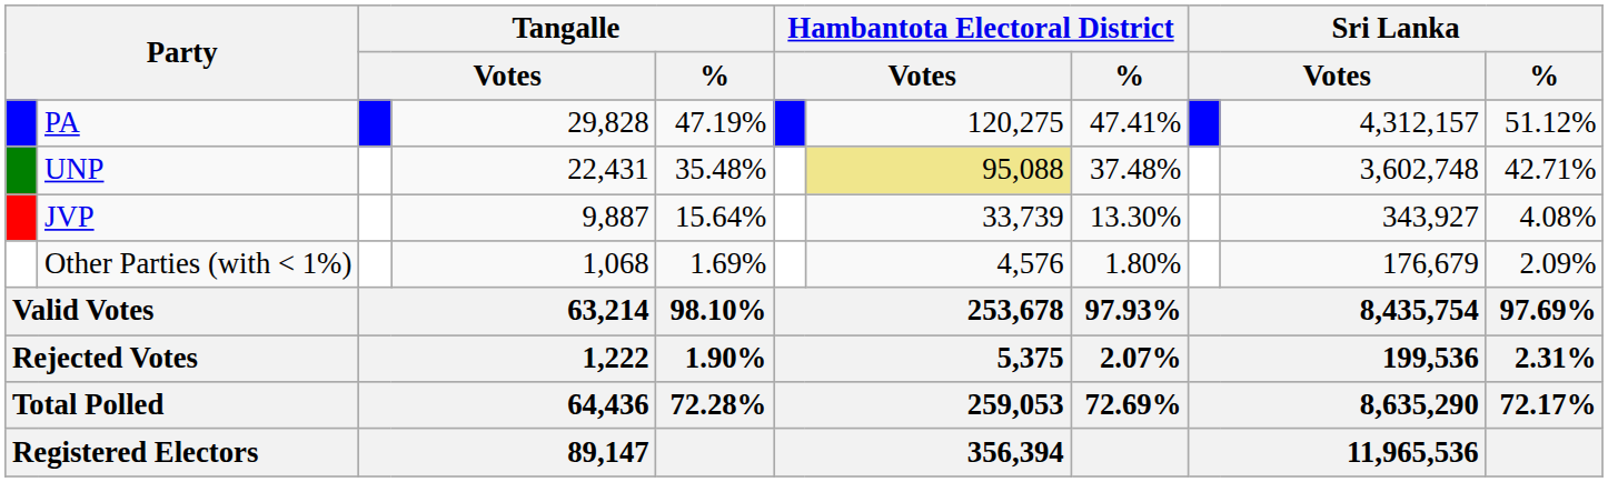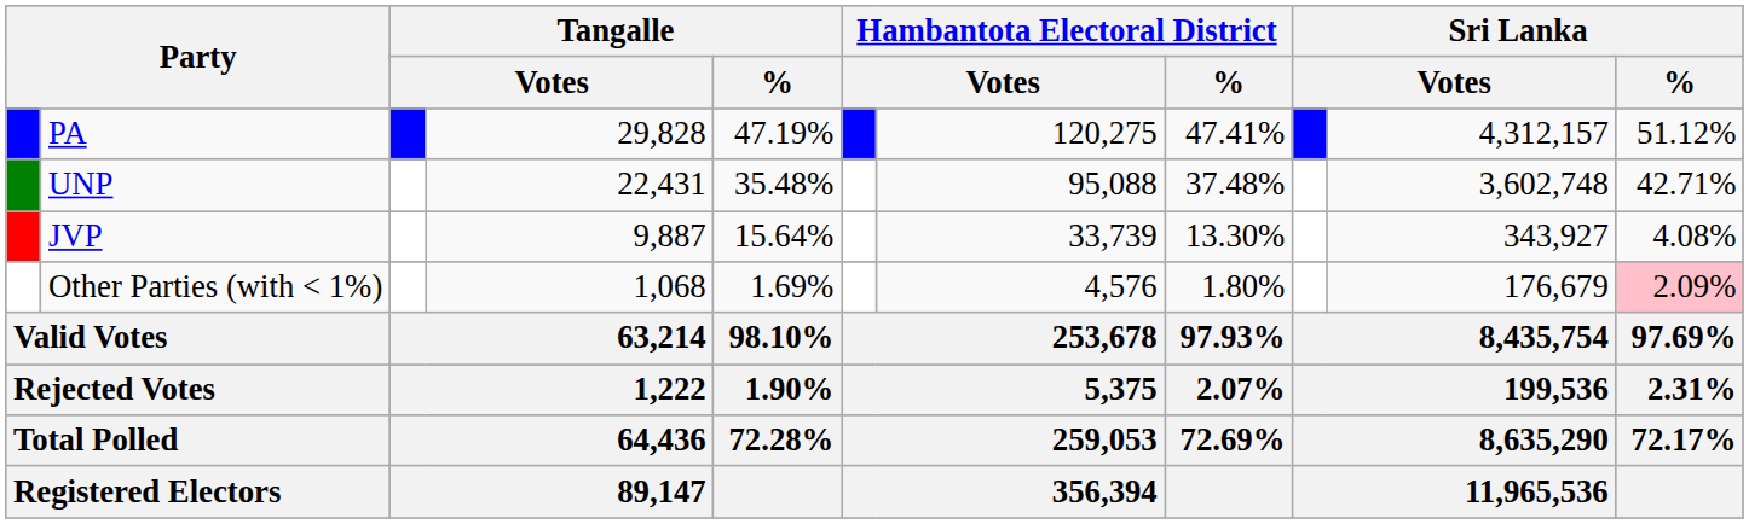UNP | column 7: khaki background -> no background
Other Parties (with < 1%) | Sri Lanka / %: no background -> pink background
